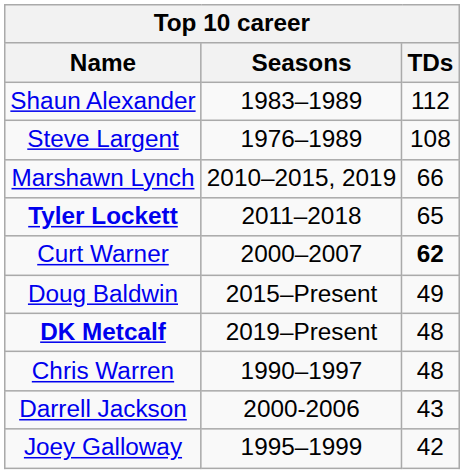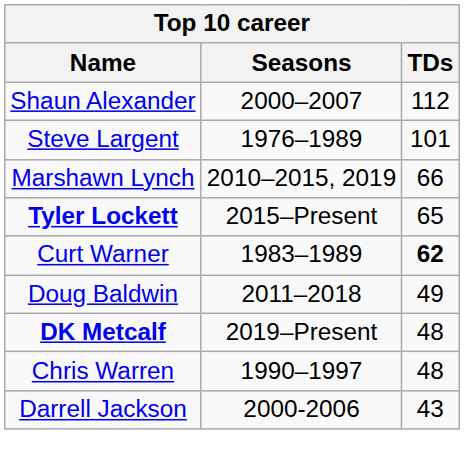Shaun Alexander | Seasons: 1983–1989 -> 2000–2007
Steve Largent | TDs: 108 -> 101
Tyler Lockett | Seasons: 2011–2018 -> 2015–Present
Curt Warner | Seasons: 2000–2007 -> 1983–1989
Doug Baldwin | Seasons: 2015–Present -> 2011–2018
- row: Joey Galloway | 1995–1999 | 42
